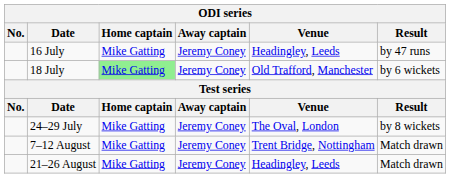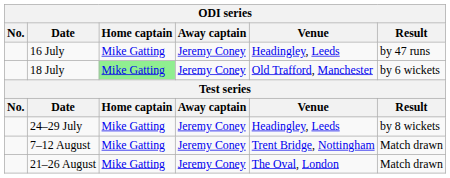24–29 July | Venue: The Oval, London -> Headingley, Leeds
21–26 August | Venue: Headingley, Leeds -> The Oval, London
